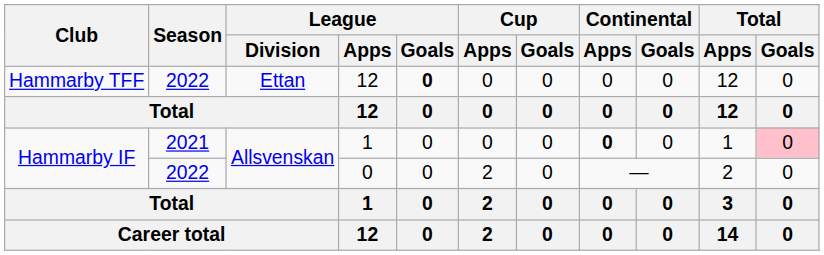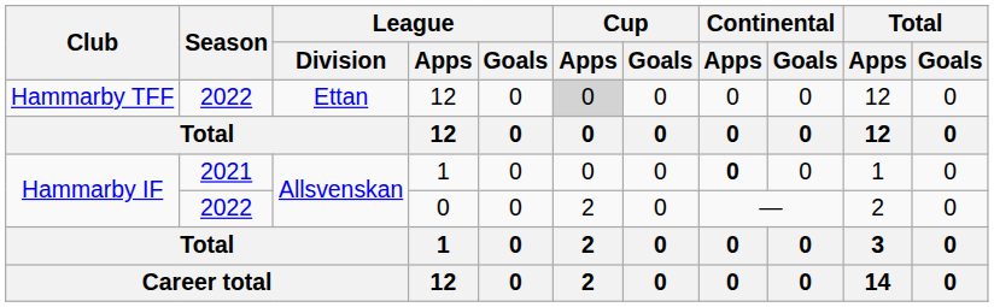Hammarby TFF / 12 | League / Goals: bold -> normal
Hammarby TFF / 12 | Cup / Apps: no background -> lightgrey background
Hammarby IF / 1 | Total / Goals: pink background -> no background
